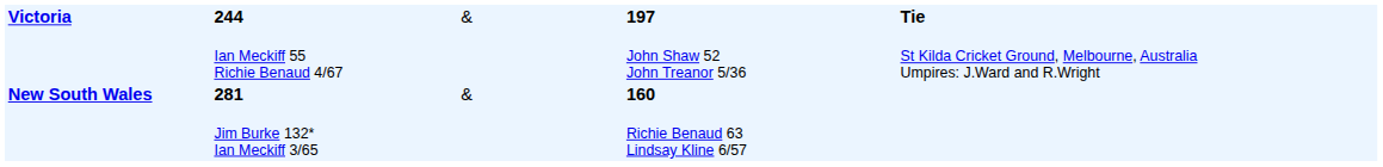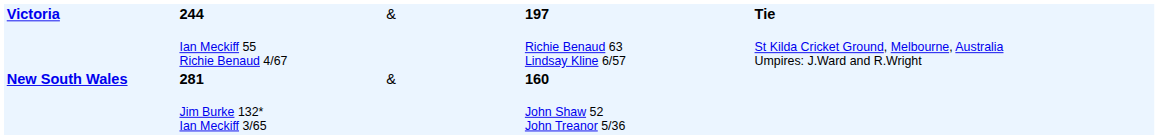Ian Meckiff 55 Richie Benaud 4/67 | column 4: John Shaw 52 John Treanor 5/36 -> Richie Benaud 63 Lindsay Kline 6/57
Jim Burke 132* Ian Meckiff 3/65 | column 4: Richie Benaud 63 Lindsay Kline 6/57 -> John Shaw 52 John Treanor 5/36
